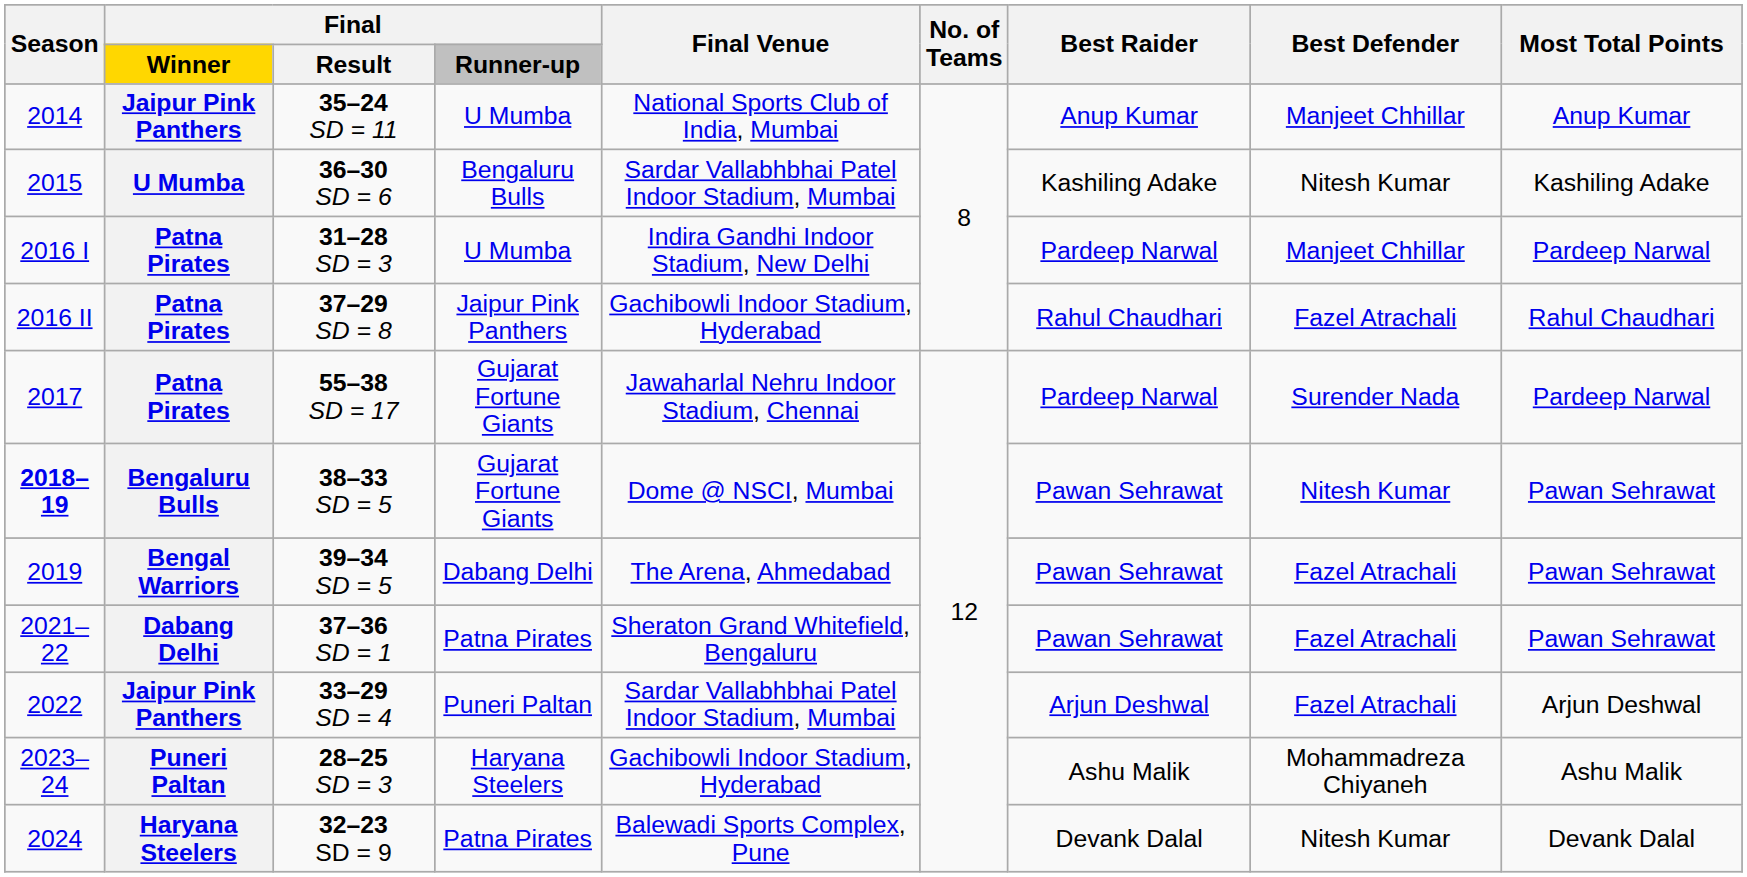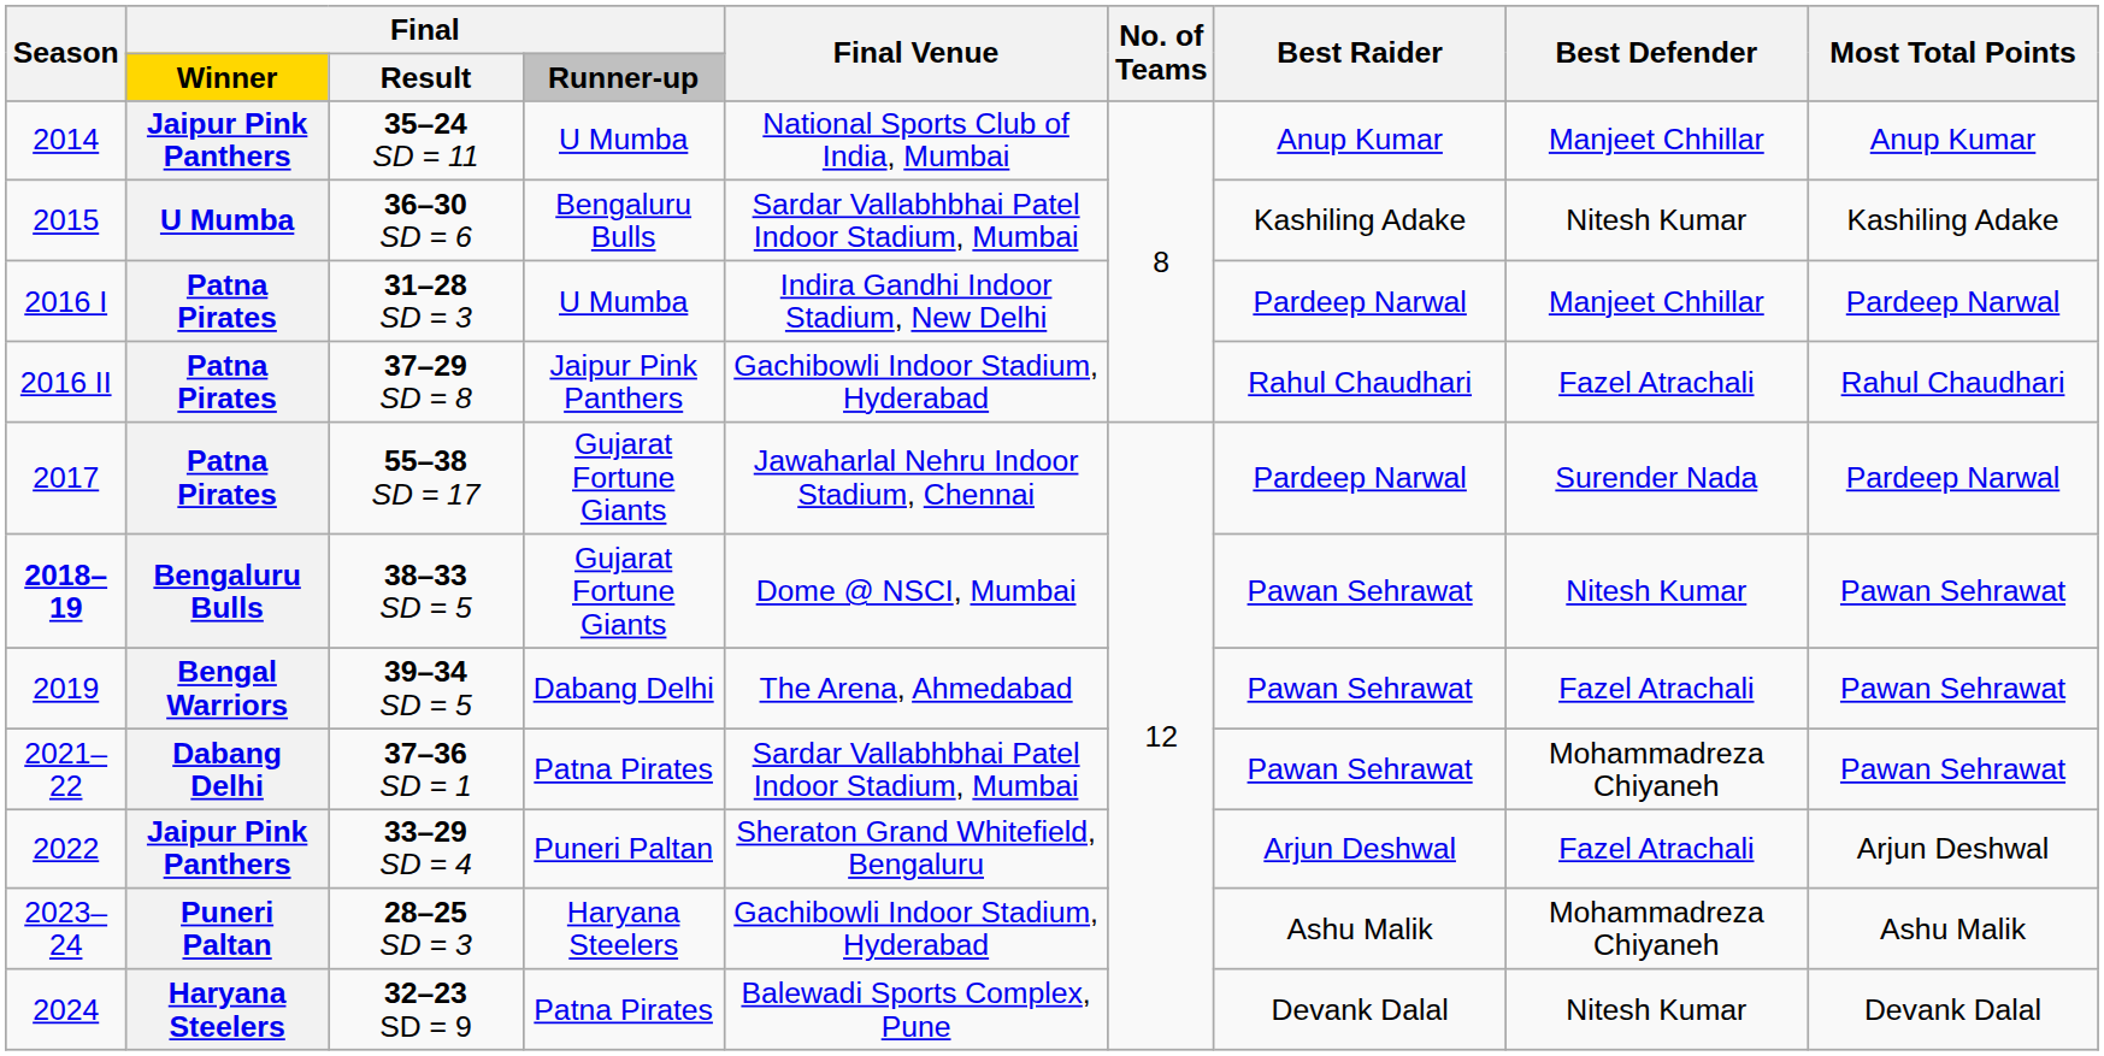37–36 SD = 1 | Final Venue: Sheraton Grand Whitefield, Bengaluru -> Sardar Vallabhbhai Patel Indoor Stadium, Mumbai
37–36 SD = 1 | Best Defender: Fazel Atrachali -> Mohammadreza Chiyaneh
33–29 SD = 4 | Final Venue: Sardar Vallabhbhai Patel Indoor Stadium, Mumbai -> Sheraton Grand Whitefield, Bengaluru
